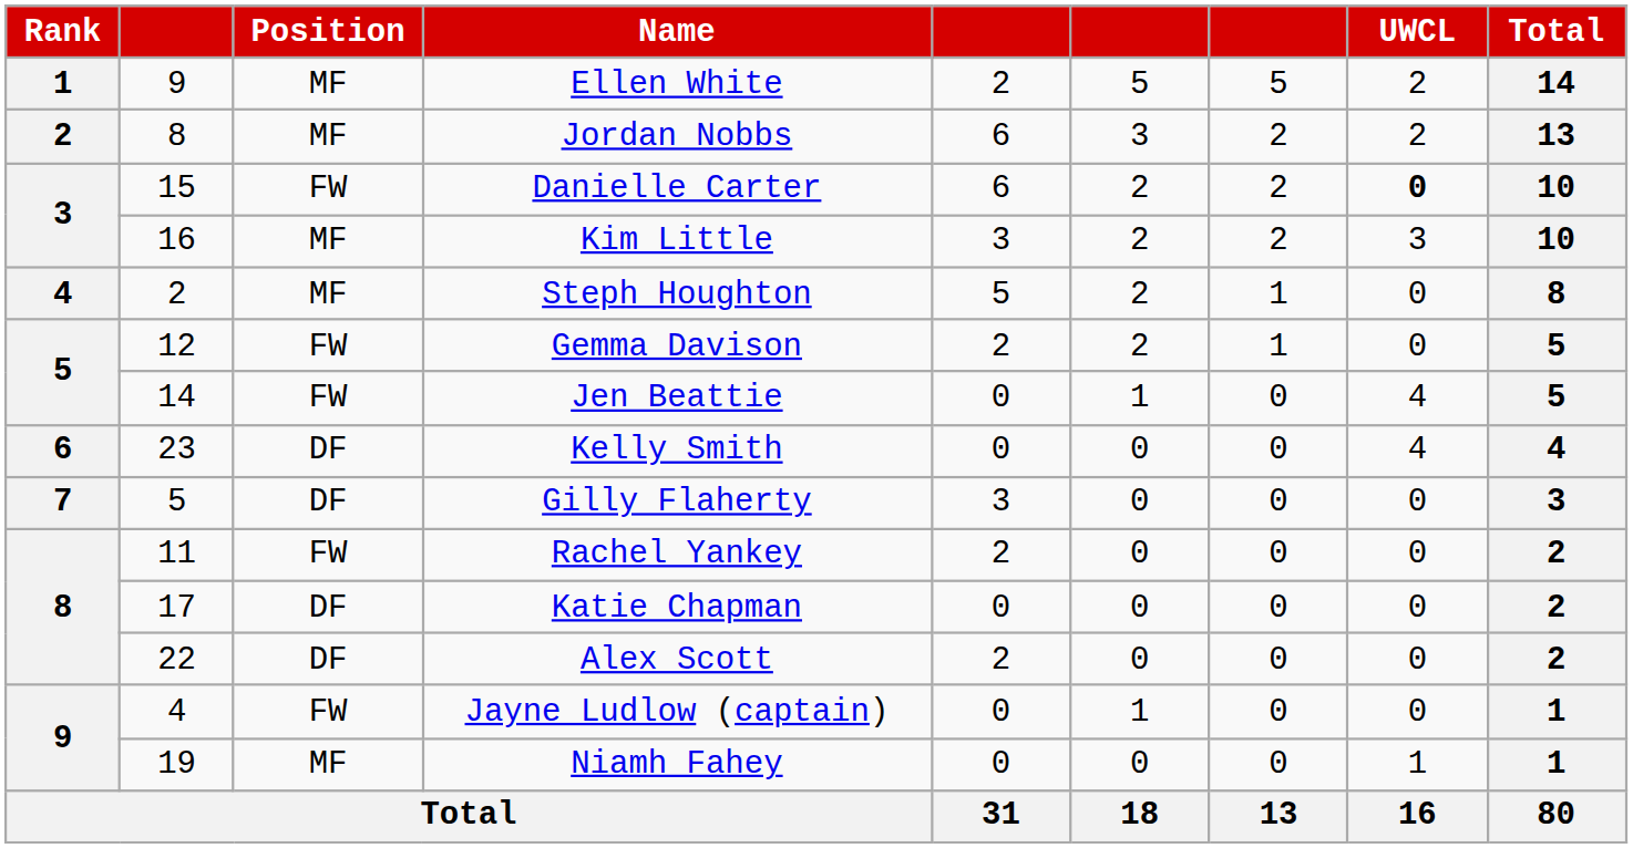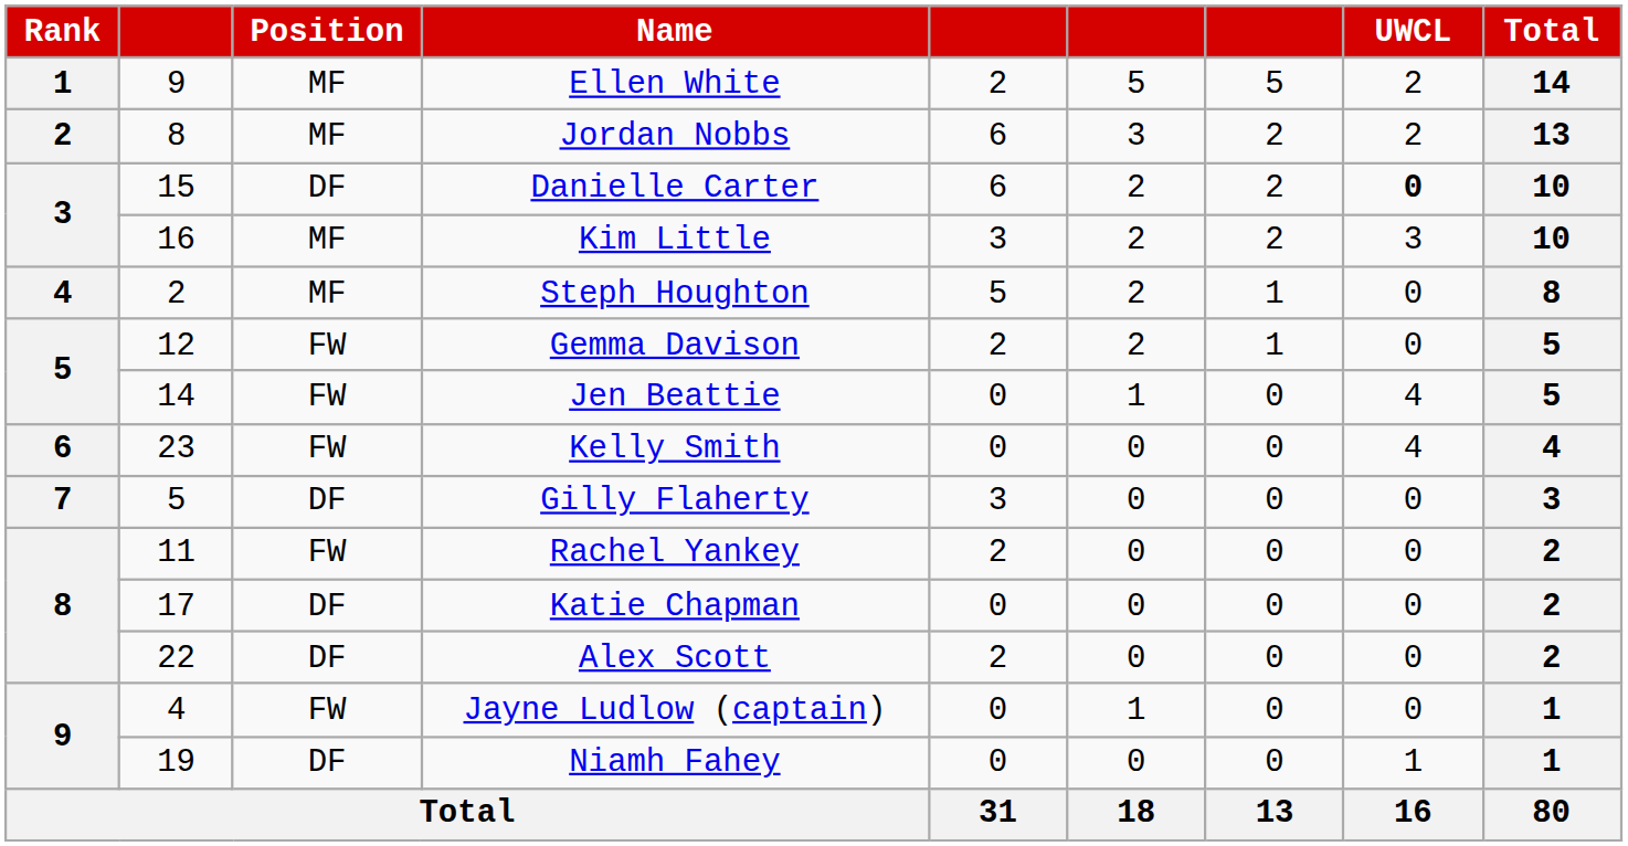Danielle Carter | Position: FW -> DF
Kelly Smith | Position: DF -> FW
Niamh Fahey | Position: MF -> DF
